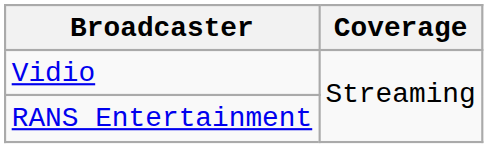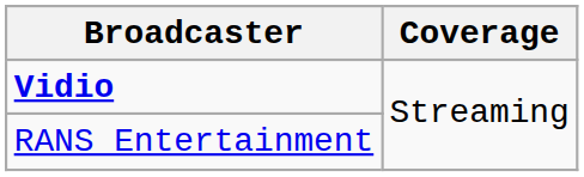Vidio | Broadcaster: normal -> bold
